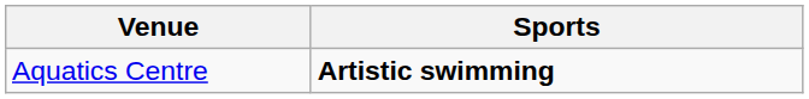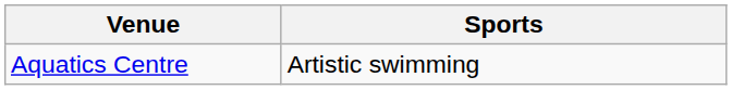Aquatics Centre | Sports: bold -> normal
